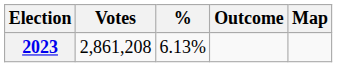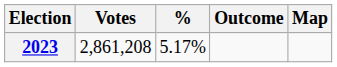2023 | %: 6.13% -> 5.17%
